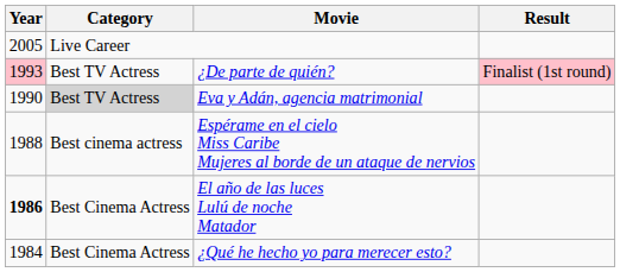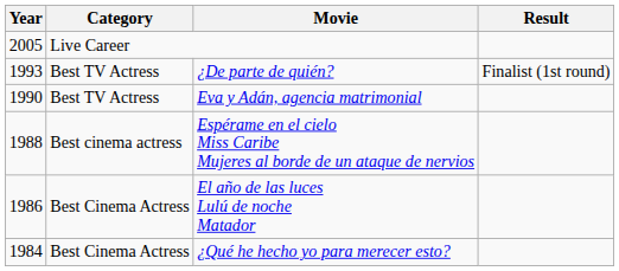¿De parte de quién? | Year: pink background -> no background
¿De parte de quién? | Result: pink background -> no background
Eva y Adán, agencia matrimonial | Category: lightgrey background -> no background
El año de las luces Lulú de noche Matador | Year: bold -> normal
